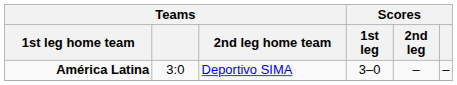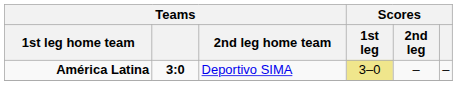América Latina | Teams: normal -> bold
América Latina | Scores / 1st leg: no background -> khaki background
